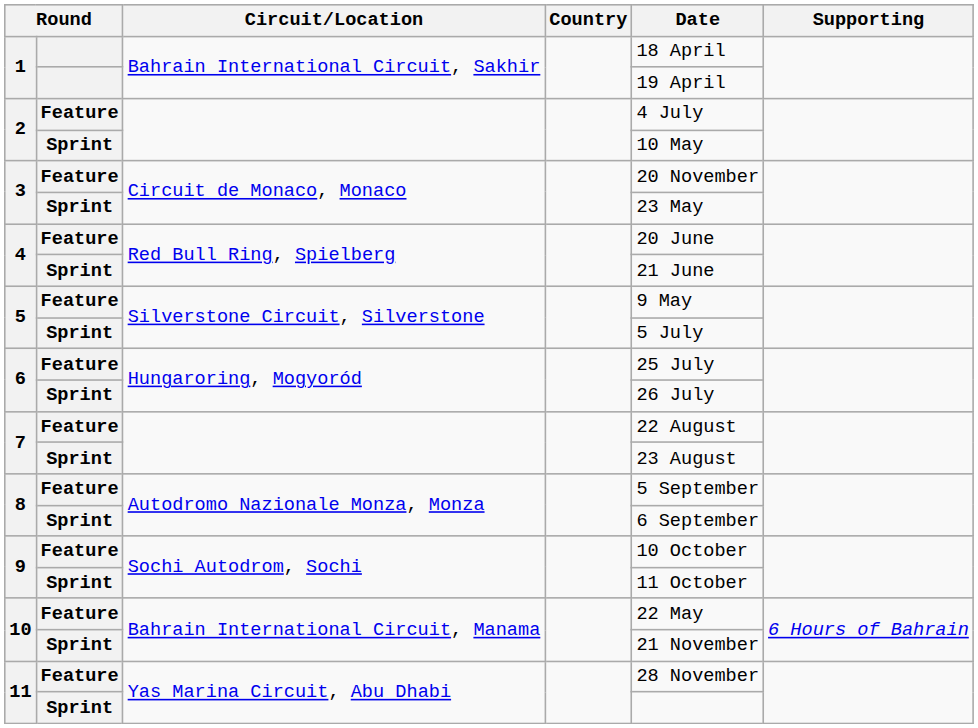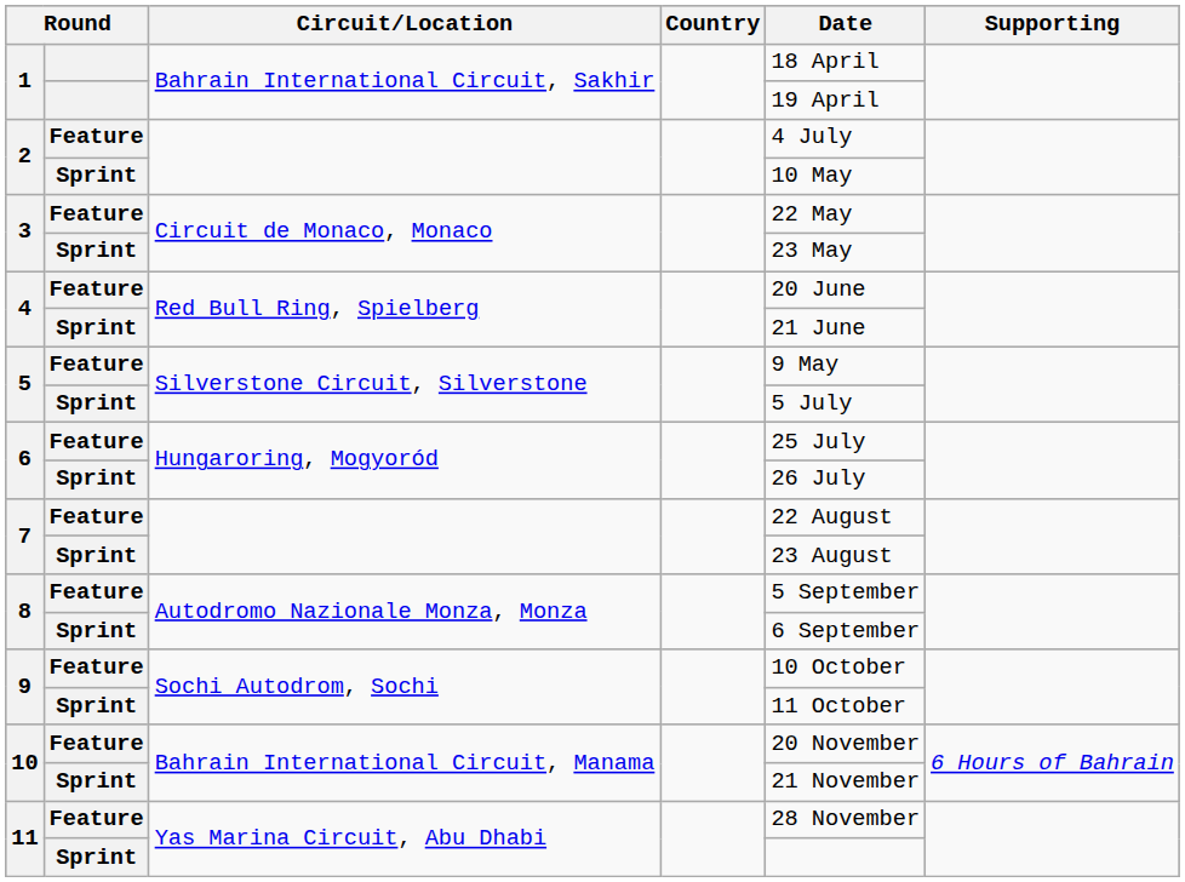3 / Feature | Date: 20 November -> 22 May
10 / Feature | Date: 22 May -> 20 November
